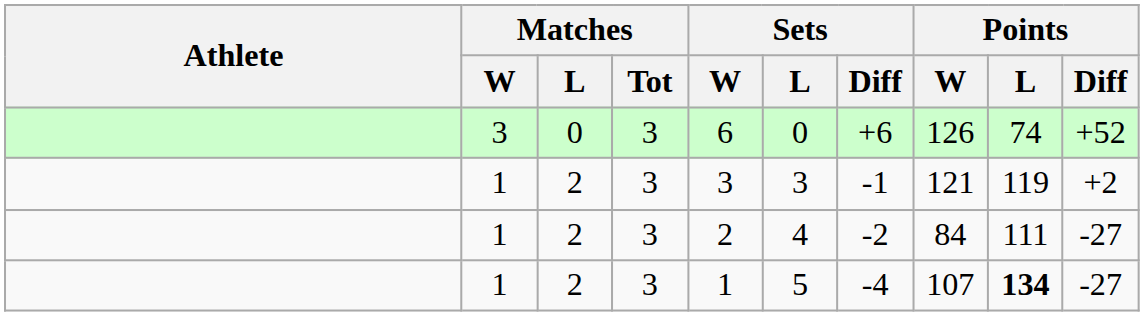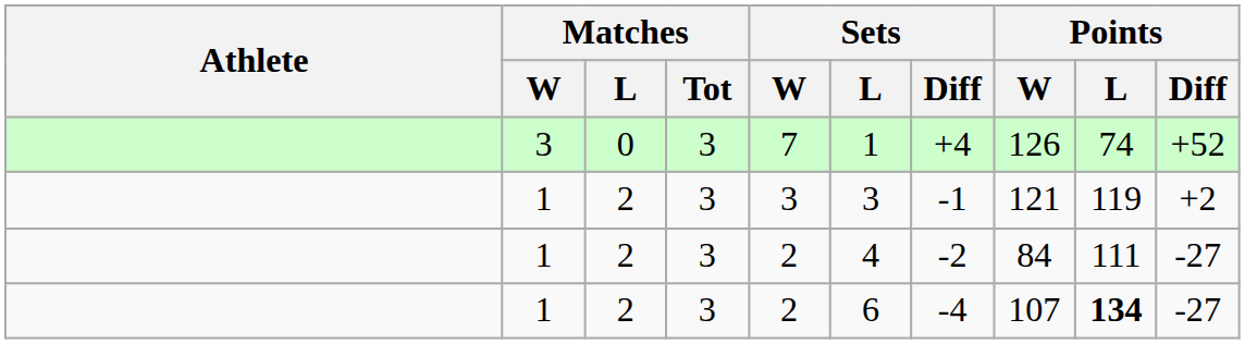row 3 | Sets / W: 6 -> 7
row 3 | Sets / L: 0 -> 1
row 3 | Sets / Diff: +6 -> +4
row 6 | Sets / W: 1 -> 2
row 6 | Sets / L: 5 -> 6
